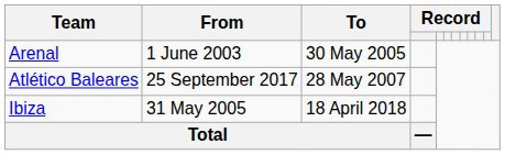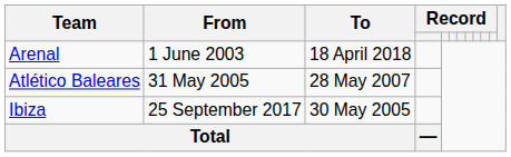Arenal | To: 30 May 2005 -> 18 April 2018
Atlético Baleares | From: 25 September 2017 -> 31 May 2005
Ibiza | From: 31 May 2005 -> 25 September 2017
Ibiza | To: 18 April 2018 -> 30 May 2005
